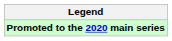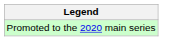row 2 | column 1: bold -> normal
